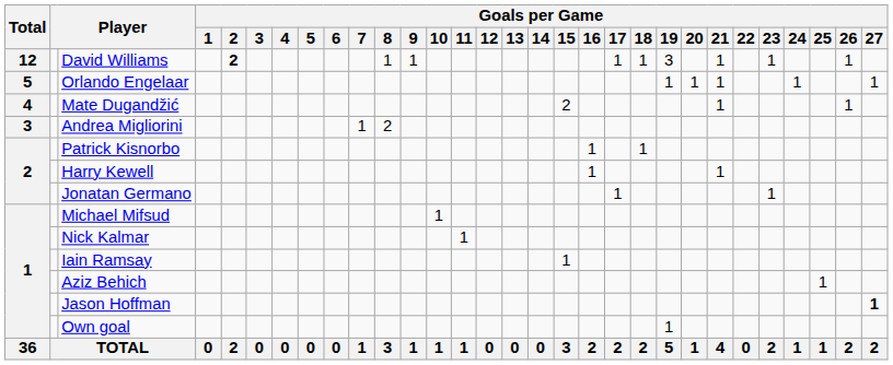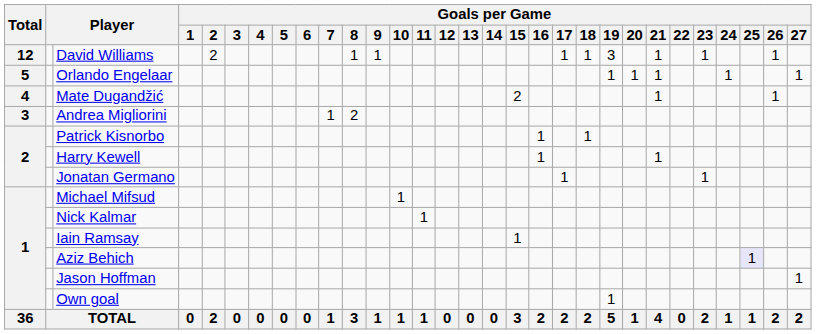David Williams | Goals per Game / 2: bold -> normal
Aziz Behich | Goals per Game / 25: no background -> lavender background
Jason Hoffman | Goals per Game / 27: bold -> normal
